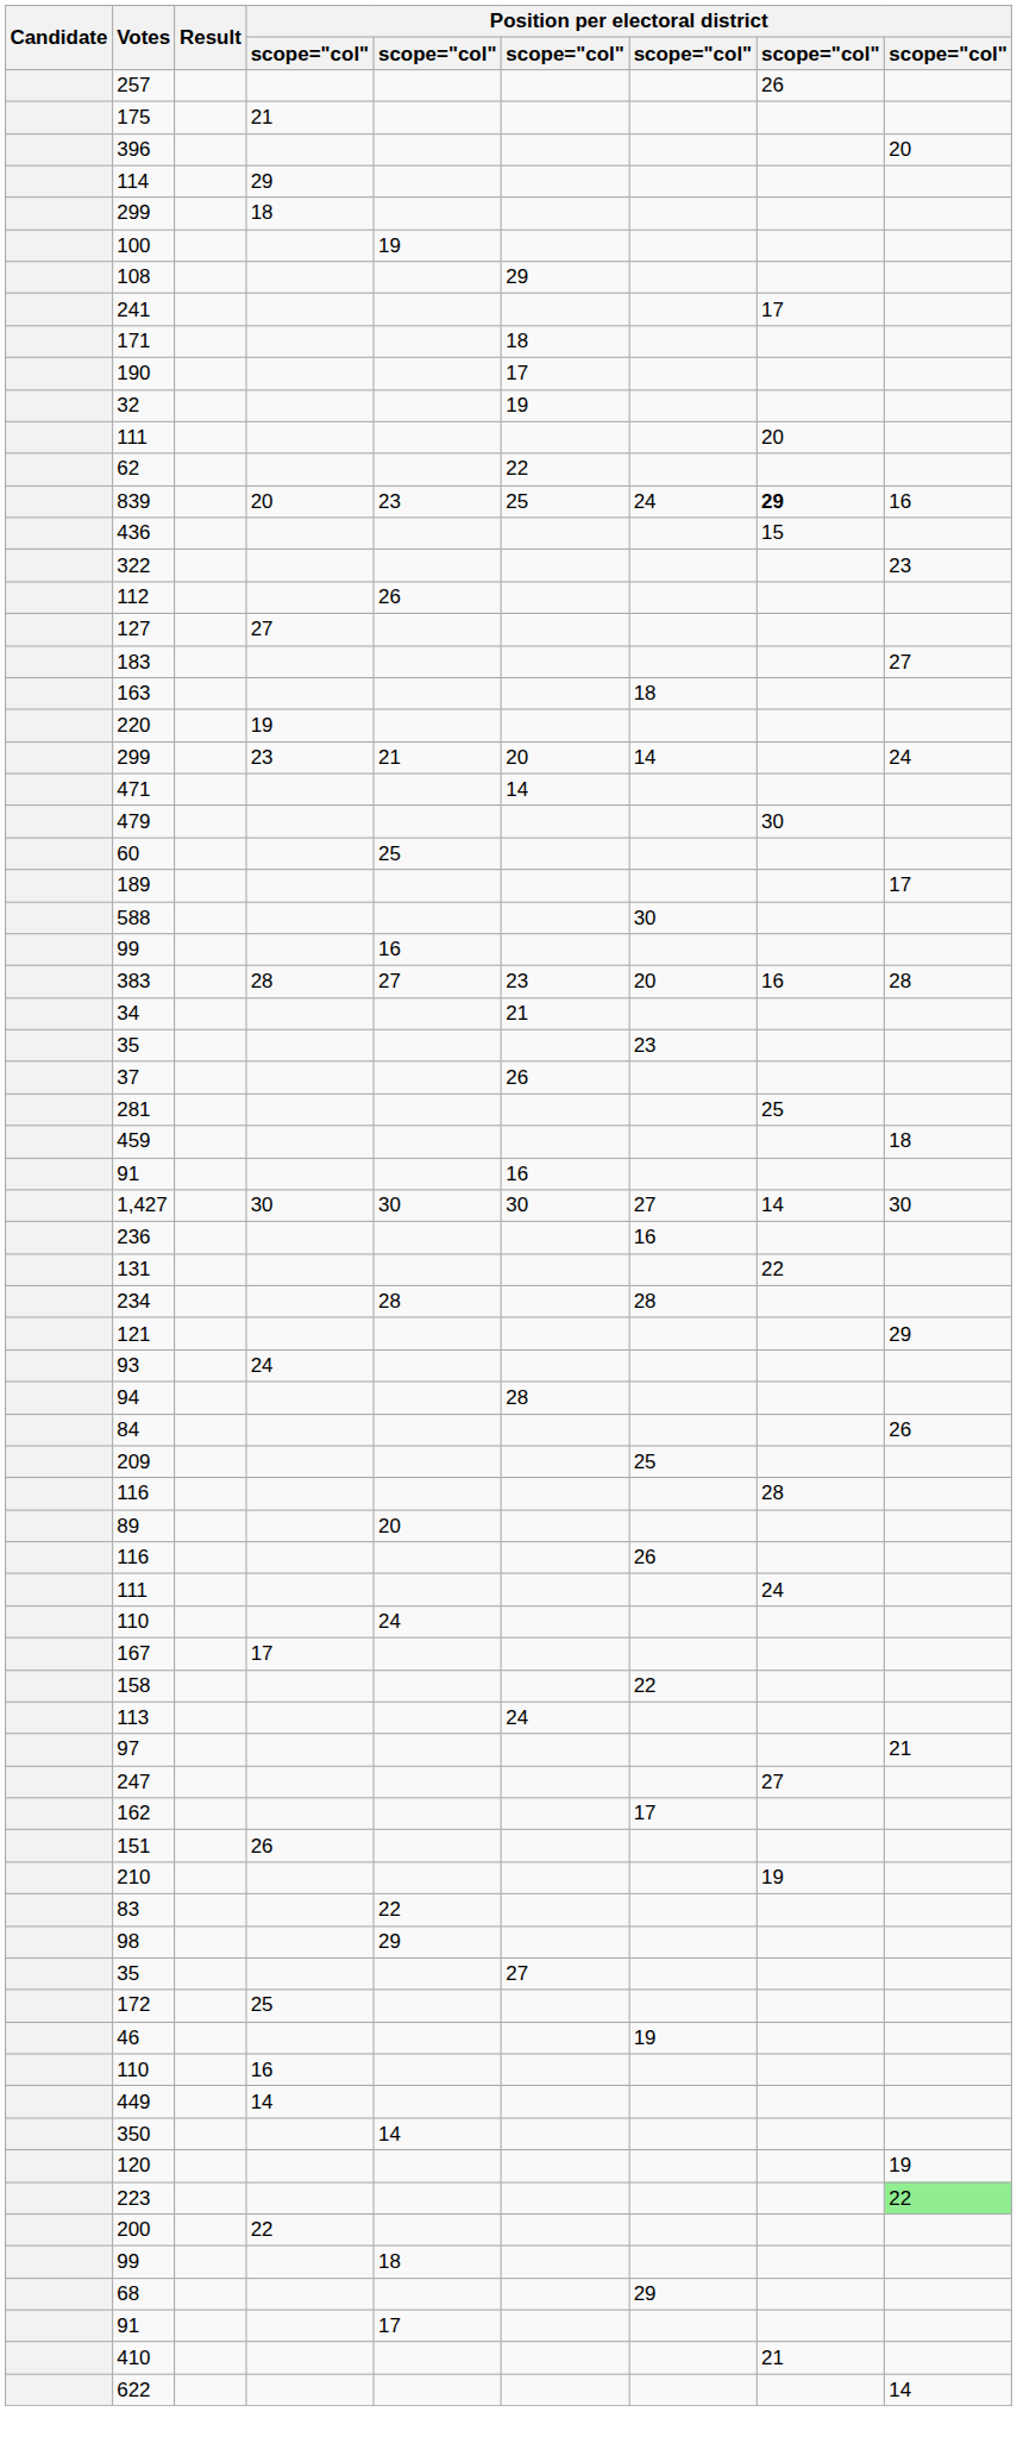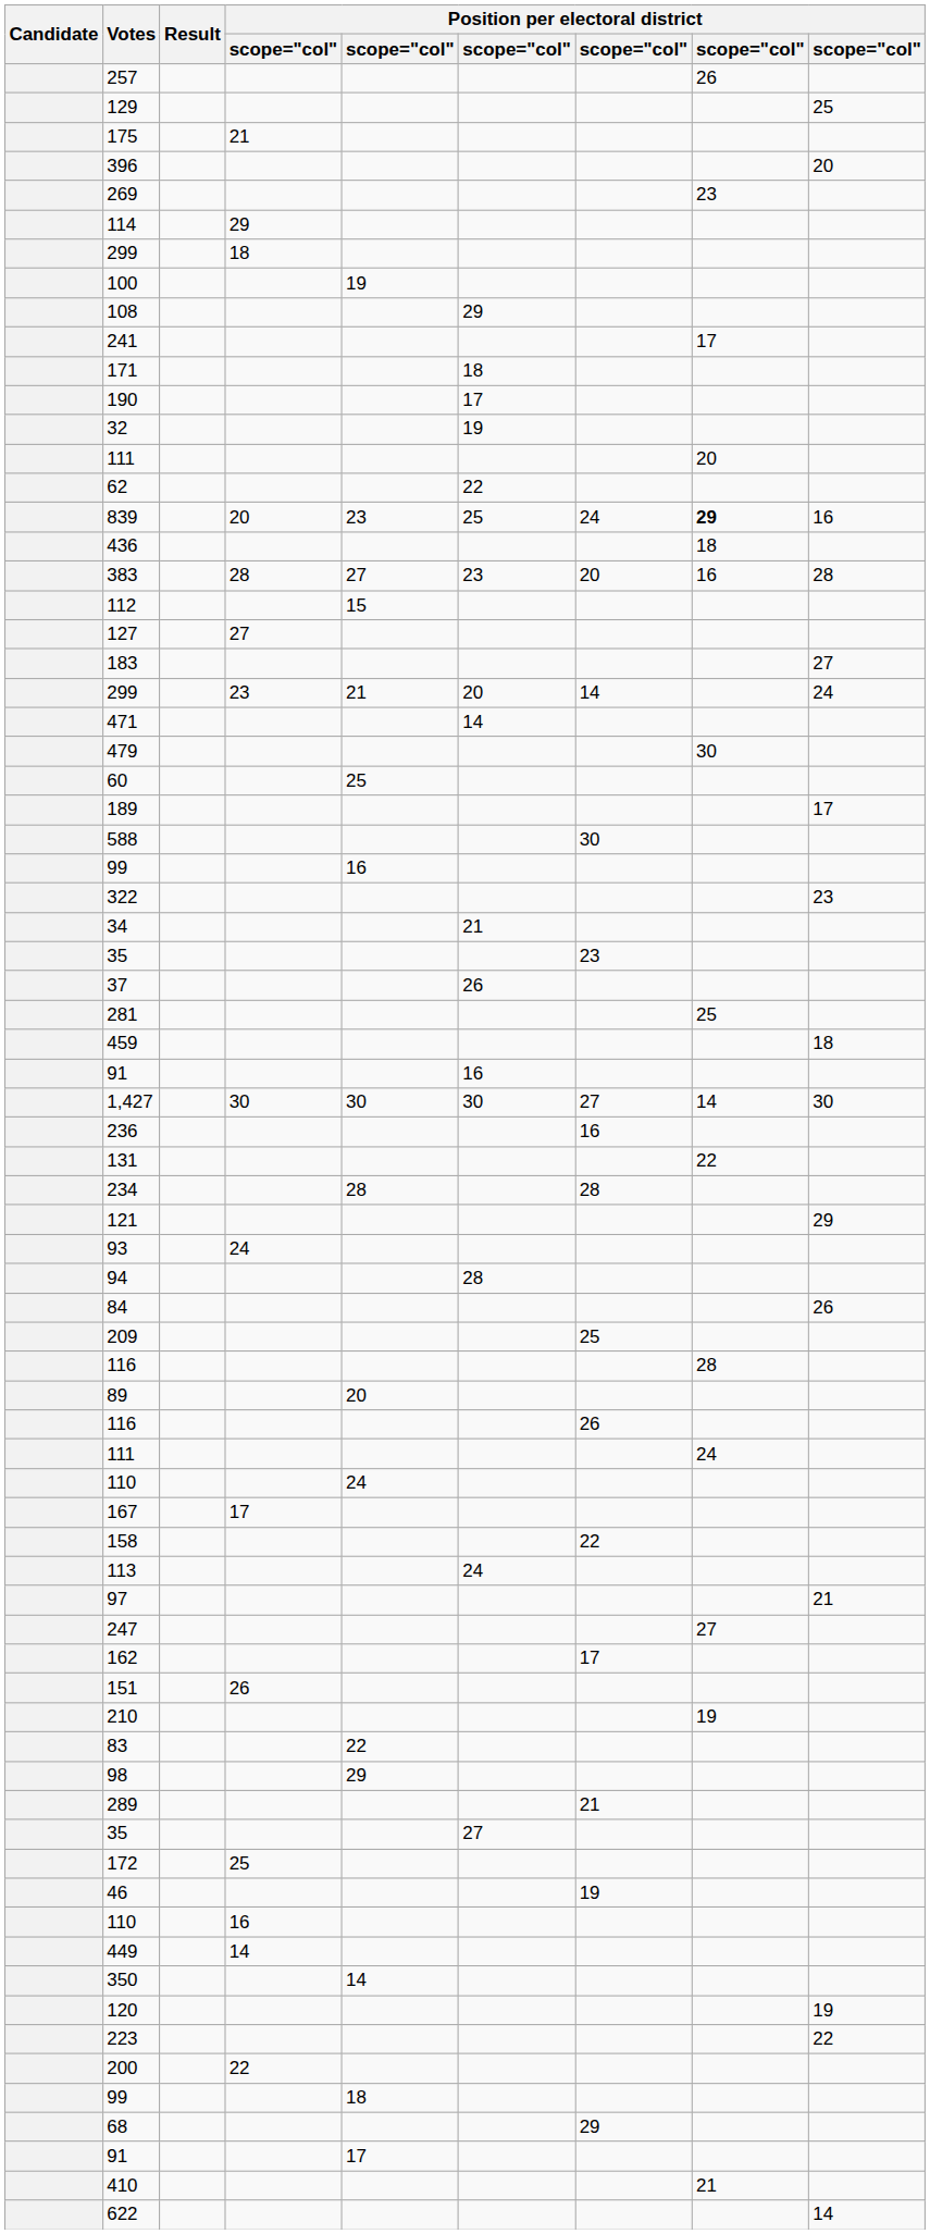+ row: 129 | 25
+ row: 269 | 23
436 | column 8: 15 -> 18
rows swapped: 322 <-> 383
112 | column 5: 26 -> 15
- row: 163 | 18
- row: 220 | 19
+ row: 289 | 21
223 | column 9: lightgreen background -> no background
